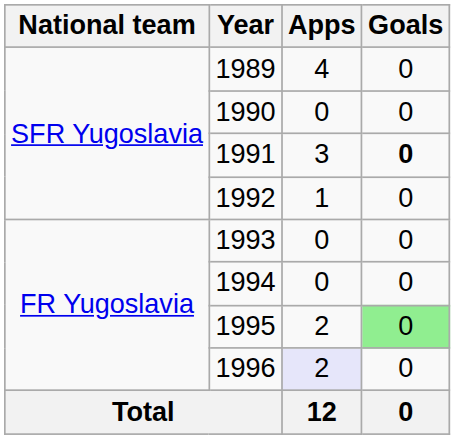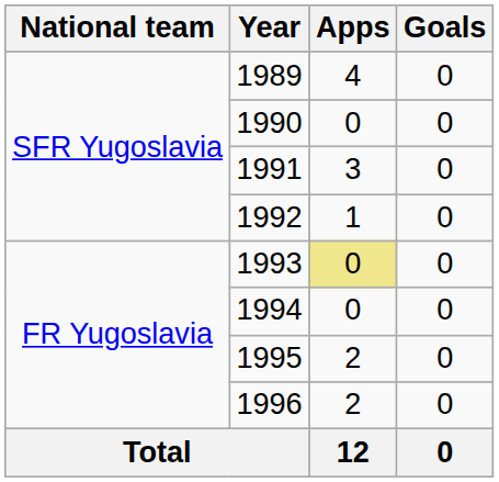1991 | Goals: bold -> normal
1993 | Apps: no background -> khaki background
1995 | Goals: lightgreen background -> no background
1996 | Apps: lavender background -> no background
